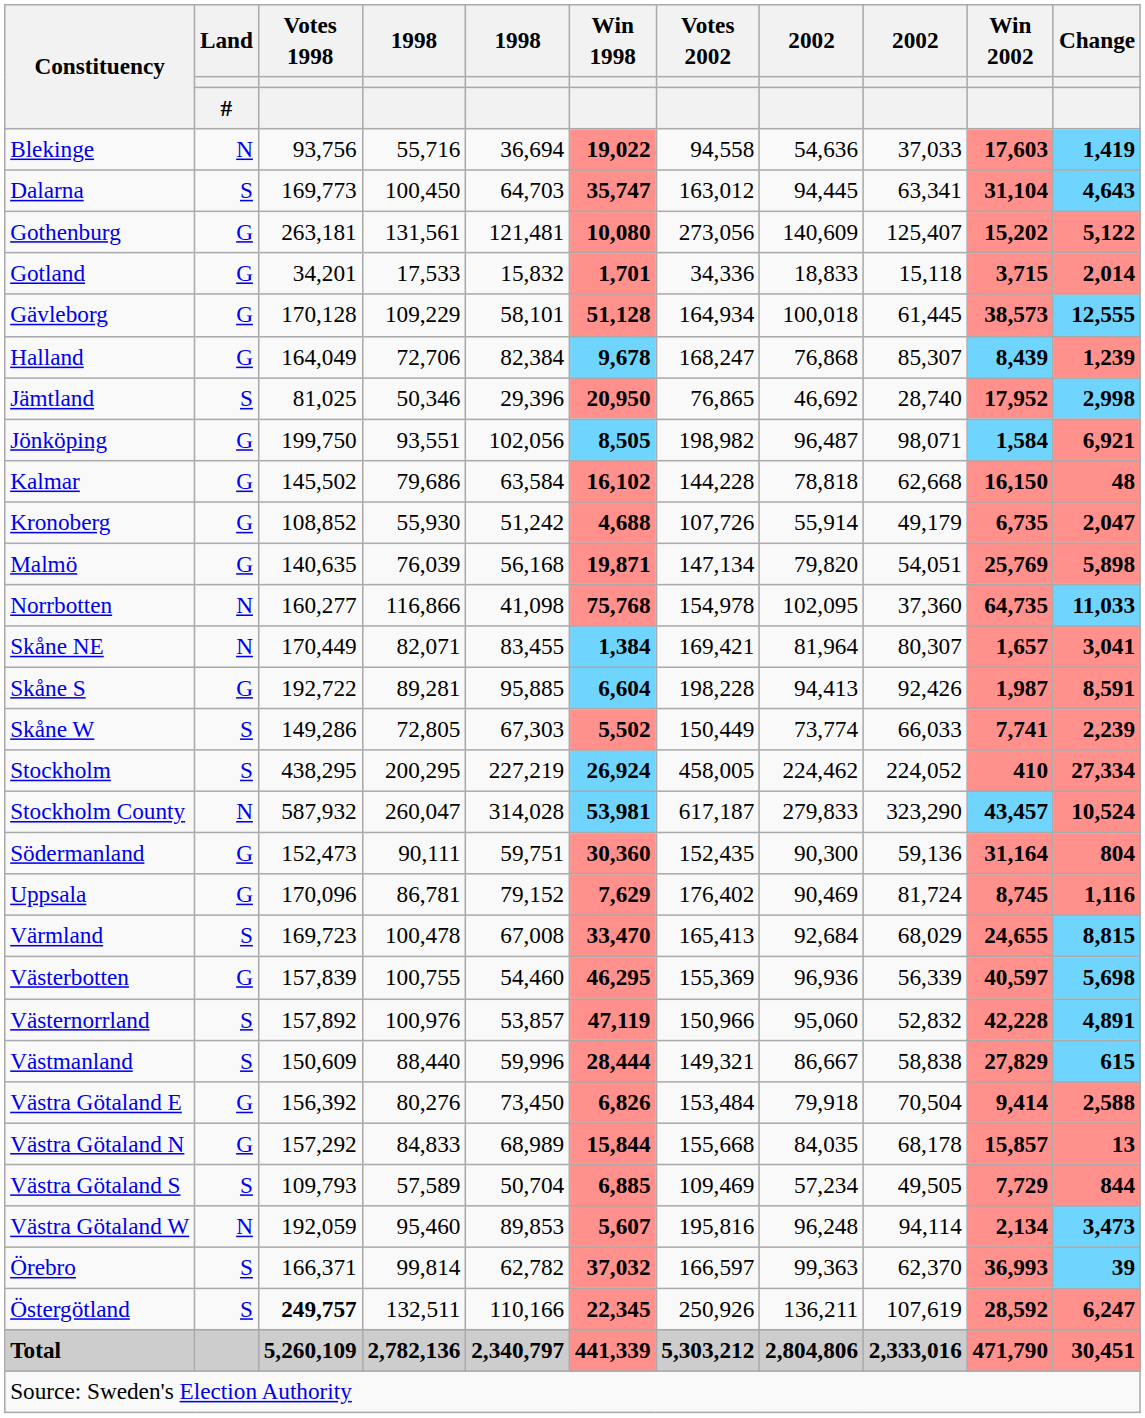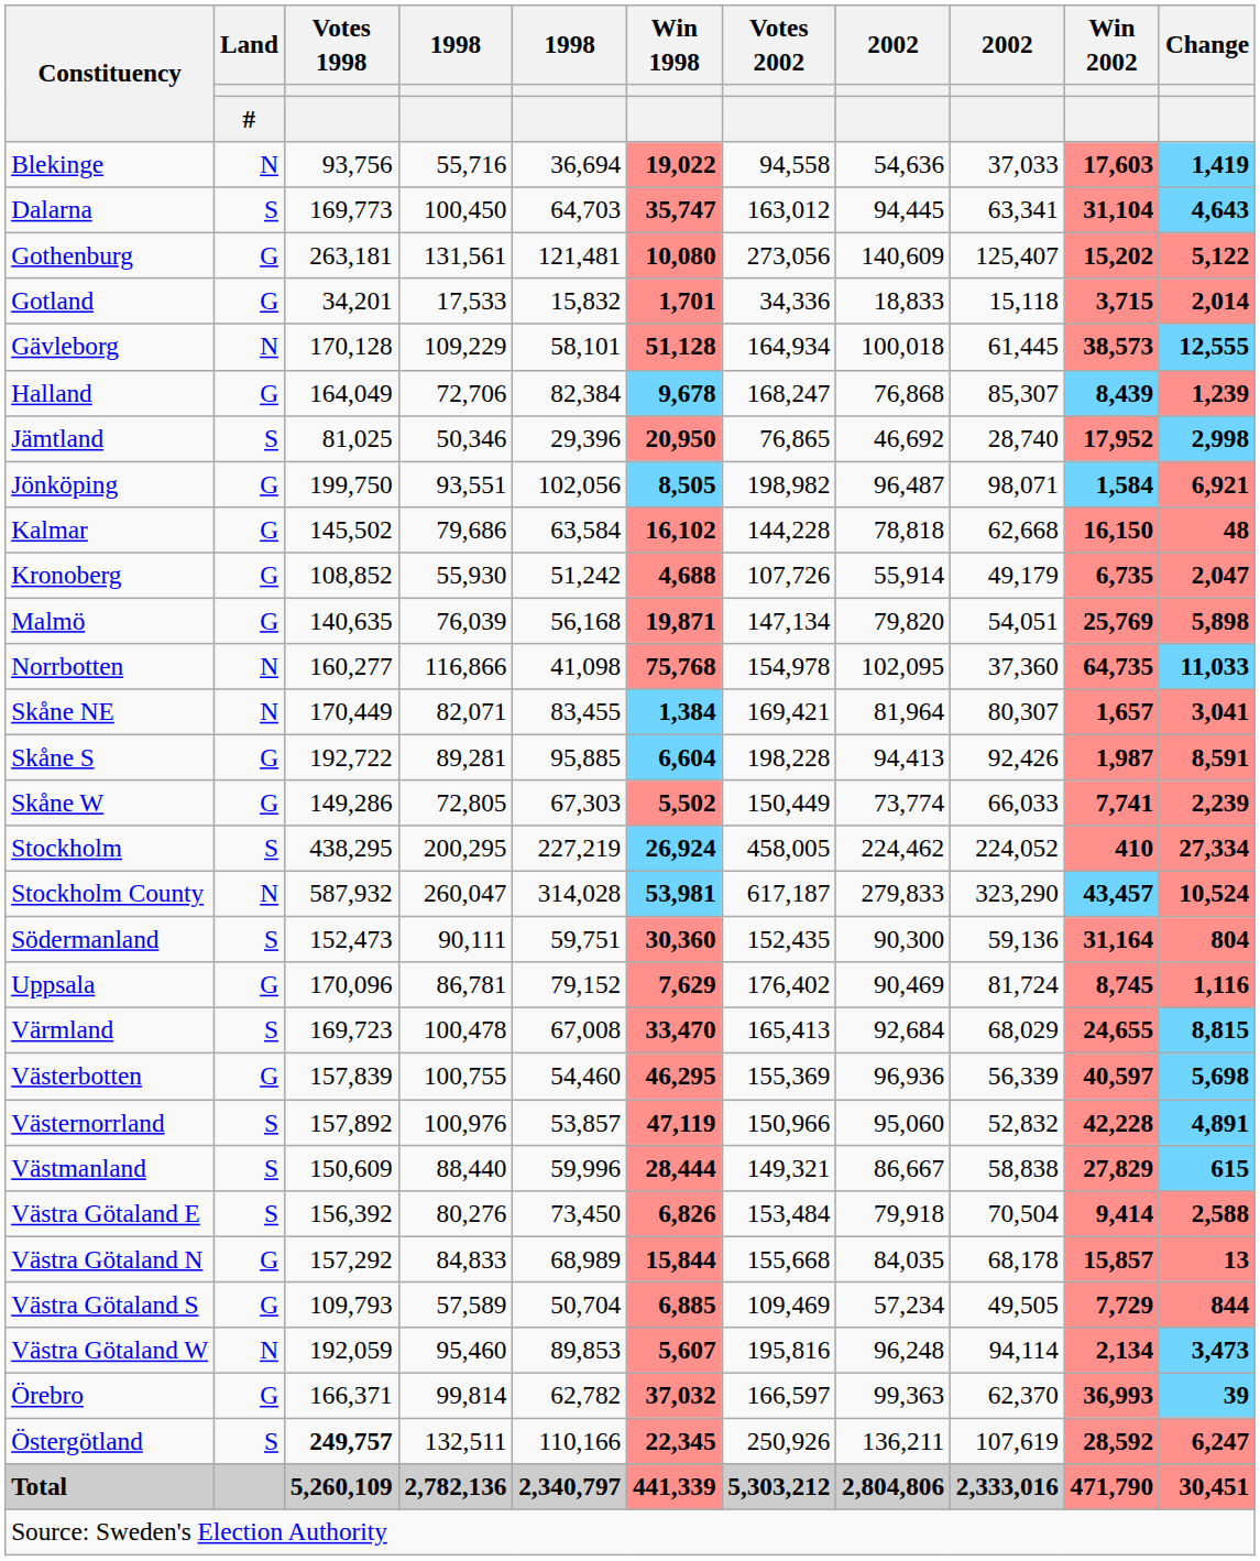Gävleborg | Land / #: G -> N
Skåne W | Land / #: S -> G
Södermanland | Land / #: G -> S
Västra Götaland E | Land / #: G -> S
Västra Götaland S | Land / #: S -> G
Örebro | Land / #: S -> G
